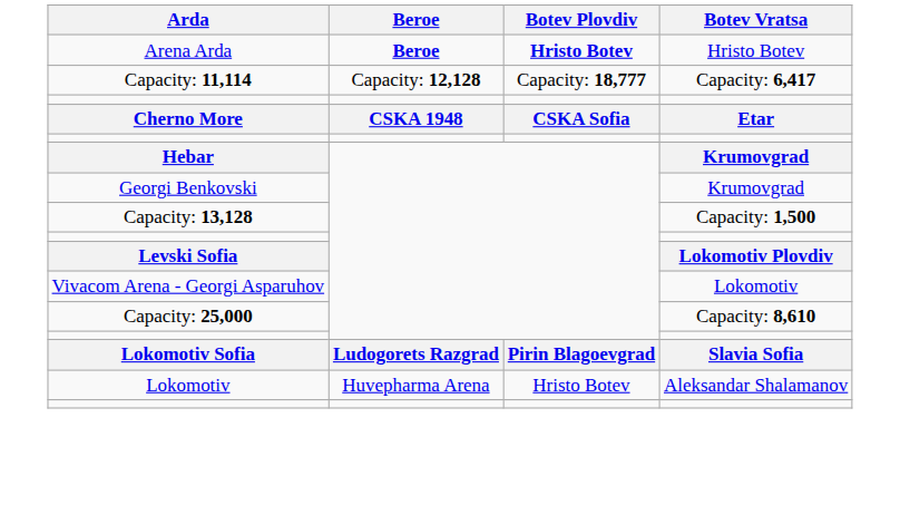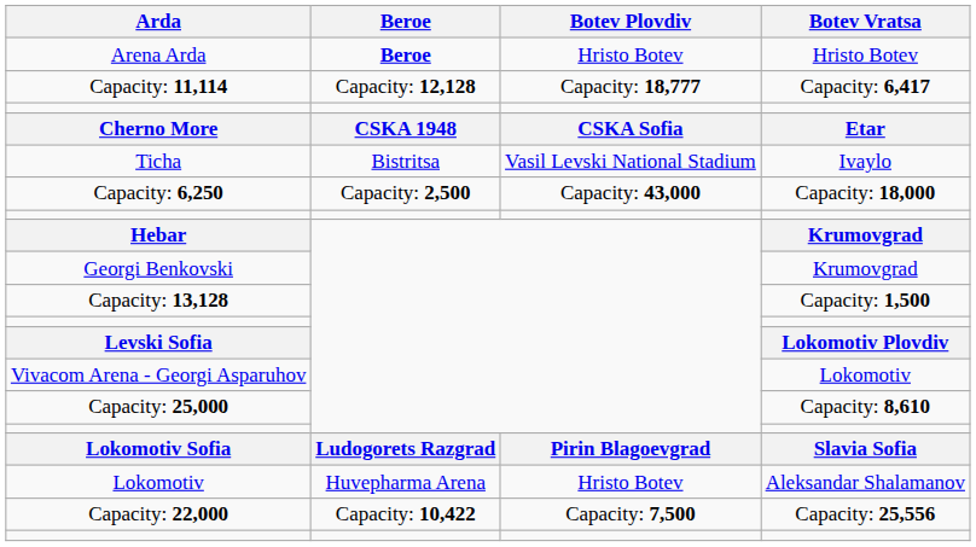Arena Arda | Botev Plovdiv: bold -> normal
+ row: Ticha | Bistritsa | Vasil Levski National Stadium | Ivaylo
+ row: Capacity: 6,250 | Capacity: 2,500 | Capacity: 43,000 | Capacity: 18,000
+ row: Capacity: 22,000 | Capacity: 10,422 | Capacity: 7,500 | Capacity: 25,556
